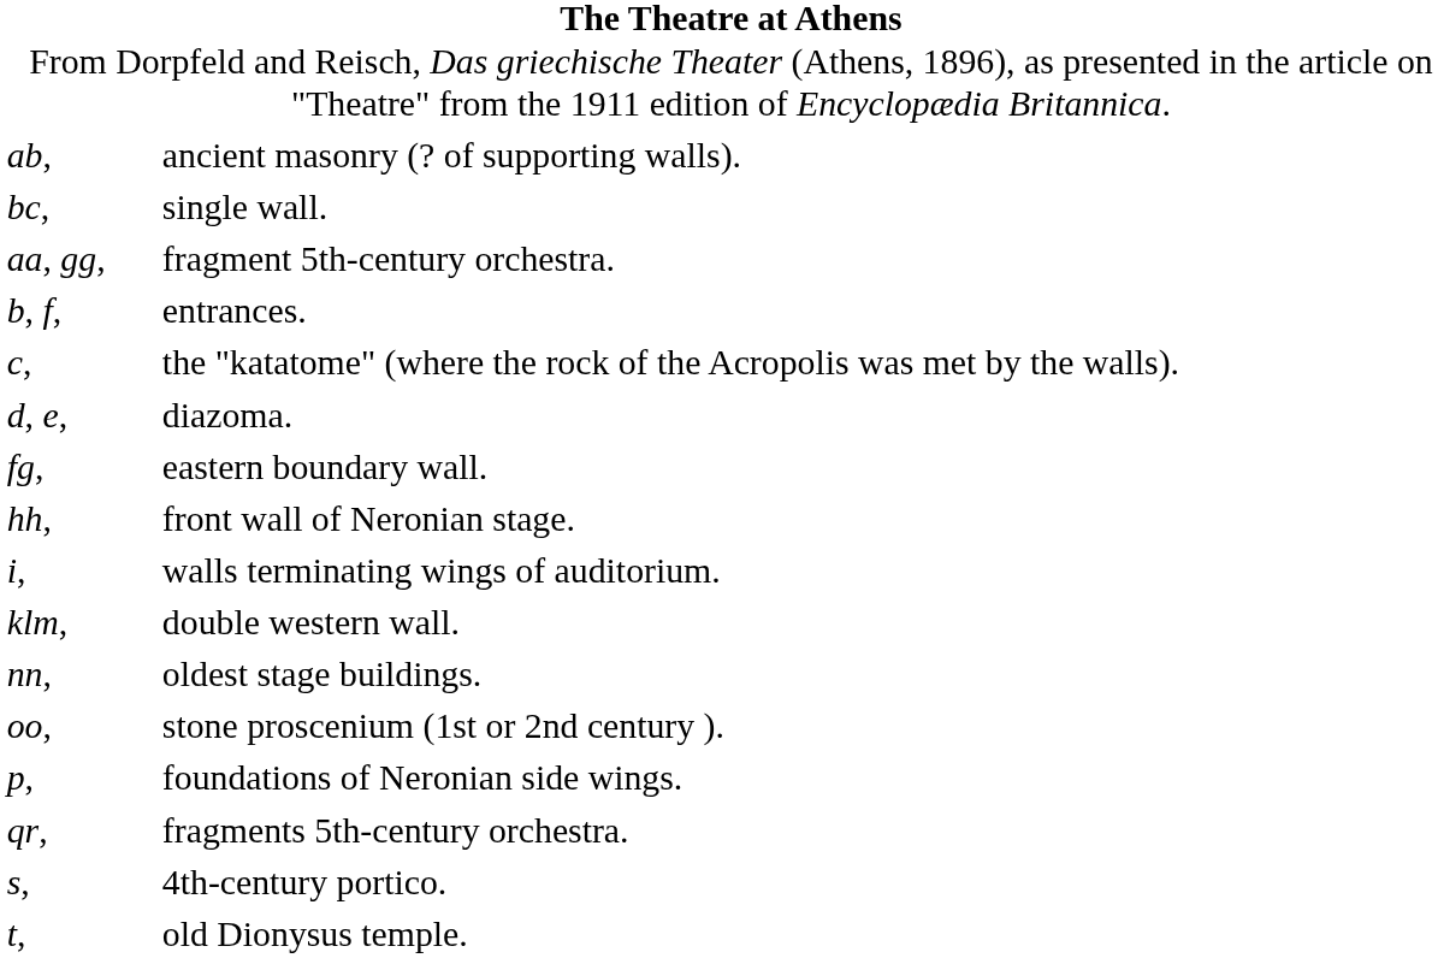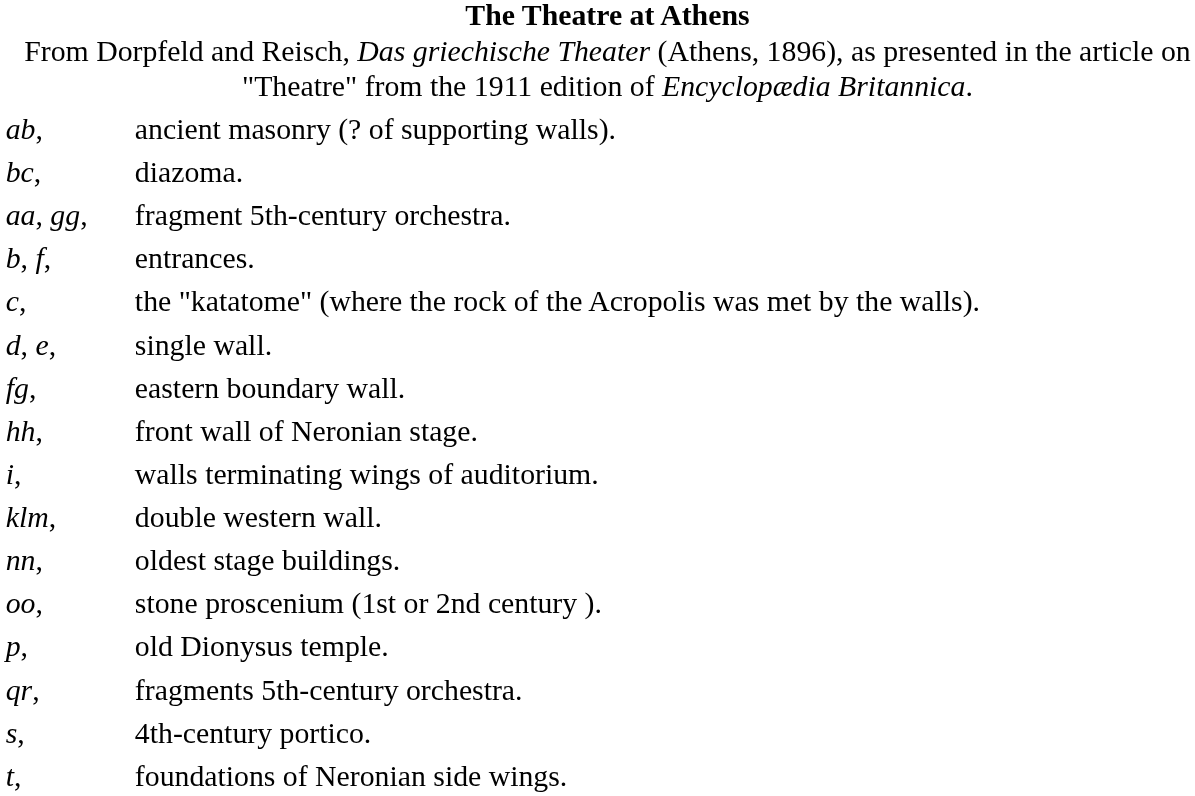bc, | column 2: single wall. -> diazoma.
d, e, | column 2: diazoma. -> single wall.
p, | column 2: foundations of Neronian side wings. -> old Dionysus temple.
t, | column 2: old Dionysus temple. -> foundations of Neronian side wings.
